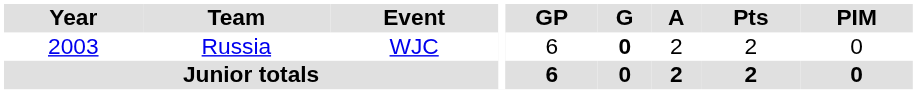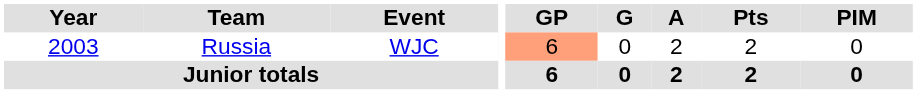Russia | GP: no background -> lightsalmon background
Russia | G: bold -> normal
